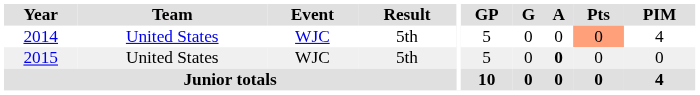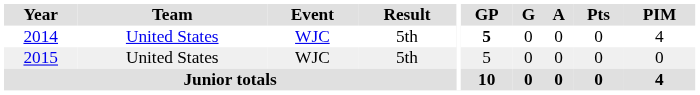2014 | GP: normal -> bold
2014 | Pts: lightsalmon background -> no background
2015 | A: bold -> normal
